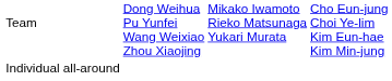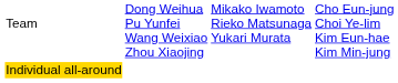row 2 | column 1: no background -> gold background
